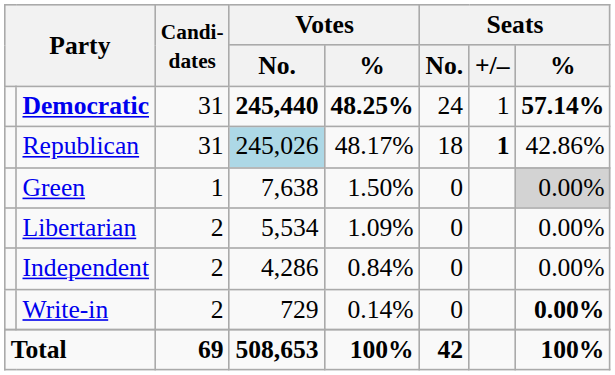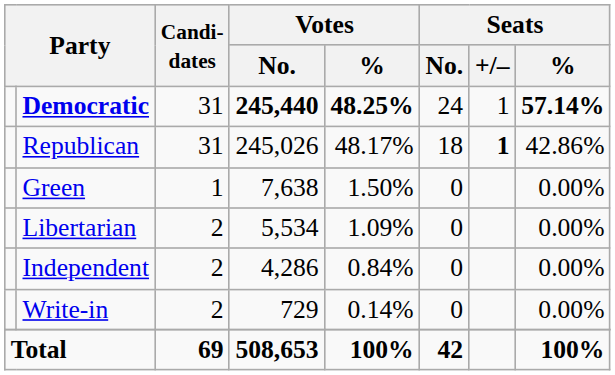Republican | Votes / No.: lightblue background -> no background
Green | Seats / %: lightgrey background -> no background
Write-in | Seats / %: bold -> normal
